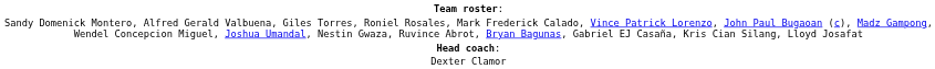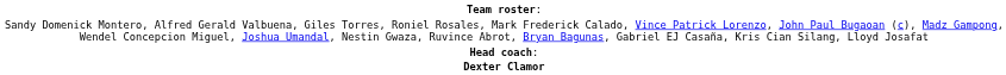row 4 | column 1: normal -> bold
